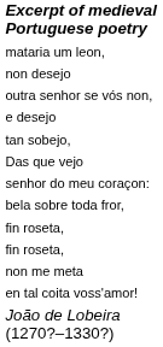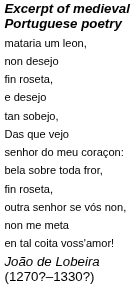row 4 | column 1: outra senhor se vós non, -> fin roseta,
row 11 | column 1: fin roseta, -> outra senhor se vós non,
